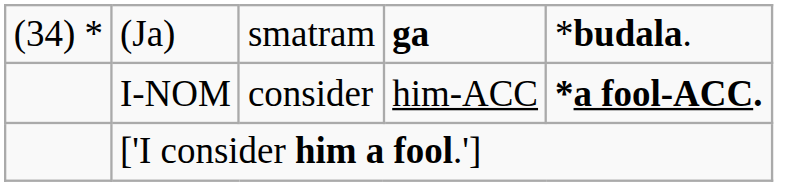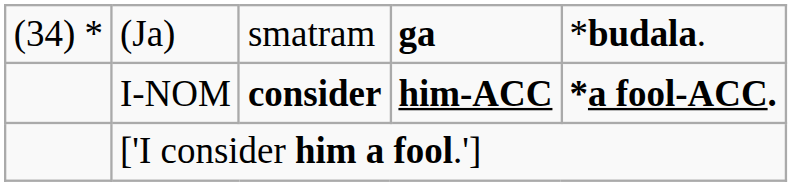I-NOM | column 3: normal -> bold
I-NOM | column 4: normal -> bold
